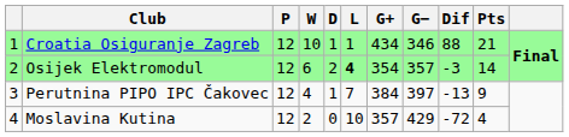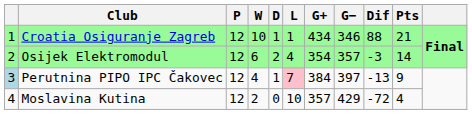Osijek Elektromodul | L: bold -> normal
Perutnina PIPO IPC Čakovec | column 1: no background -> lightblue background
Perutnina PIPO IPC Čakovec | L: no background -> pink background
